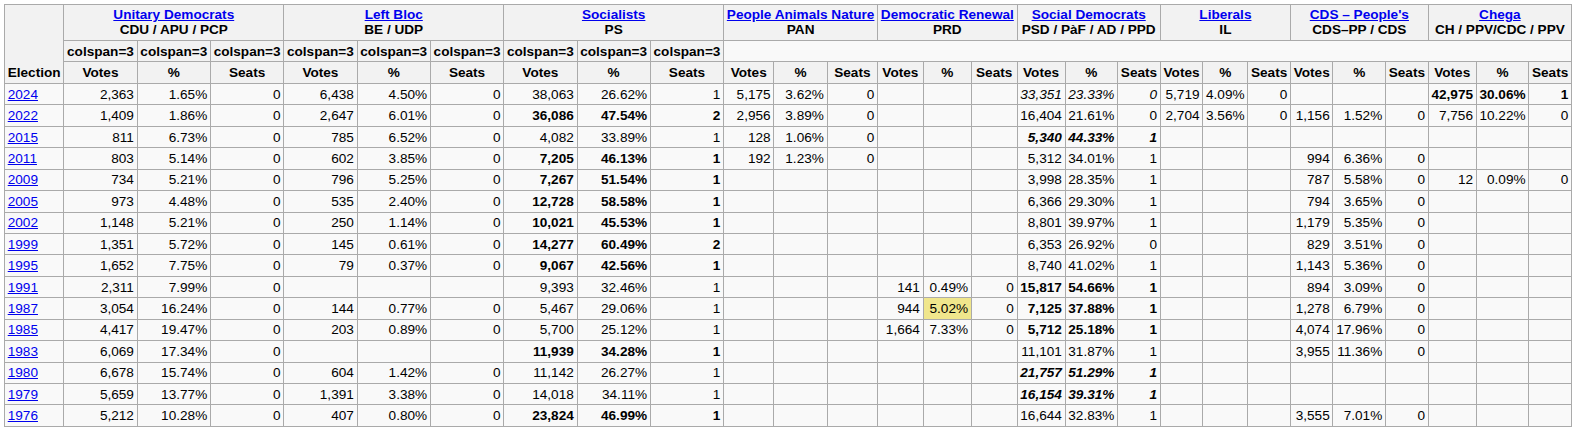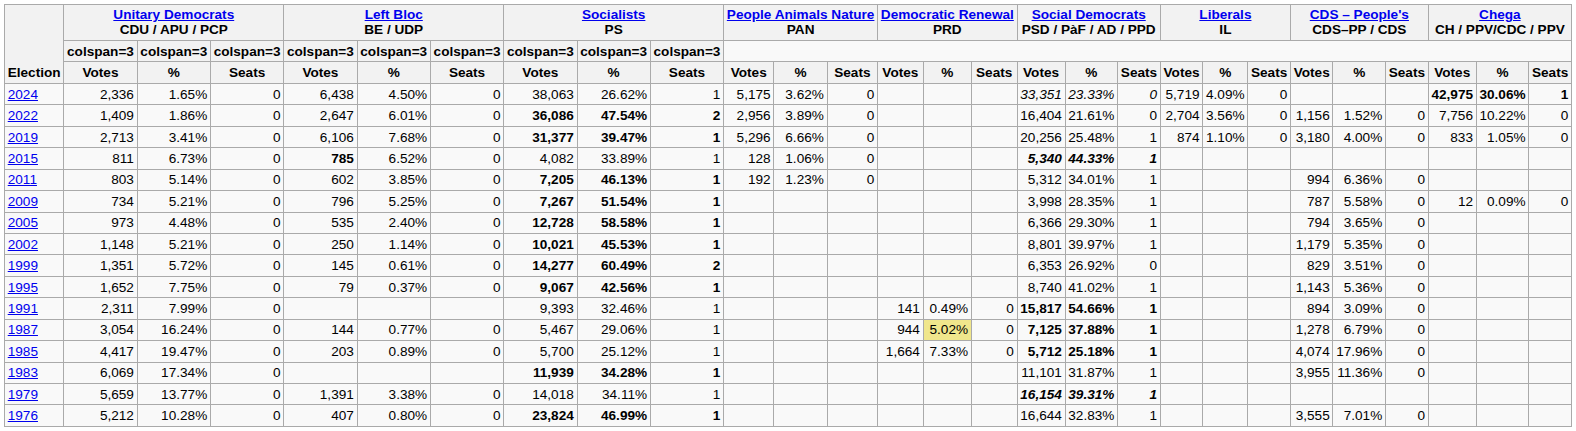2024 | Unitary Democrats CDU / APU / PCP / colspan=3 / Votes: 2,363 -> 2,336
+ row: 2019 | 2,713 | 3.41% | 0 | 6,106 | 7.68% | 0 | 31,377 | 39.47% | 1 | 5,296 | 6.66% | 0 | 20,256 | 25.48% | 1 | 874 | 1.10% | 0 | 3,180 | 4.00% | 0 | 833 | 1.05% | 0
2015 | Left Bloc BE / UDP / colspan=3 / Votes: normal -> bold
- row: 1980 | 6,678 | 15.74% | 0 | 604 | 1.42% | 0 | 11,142 | 26.27% | 1 | 21,757 | 51.29% | 1
